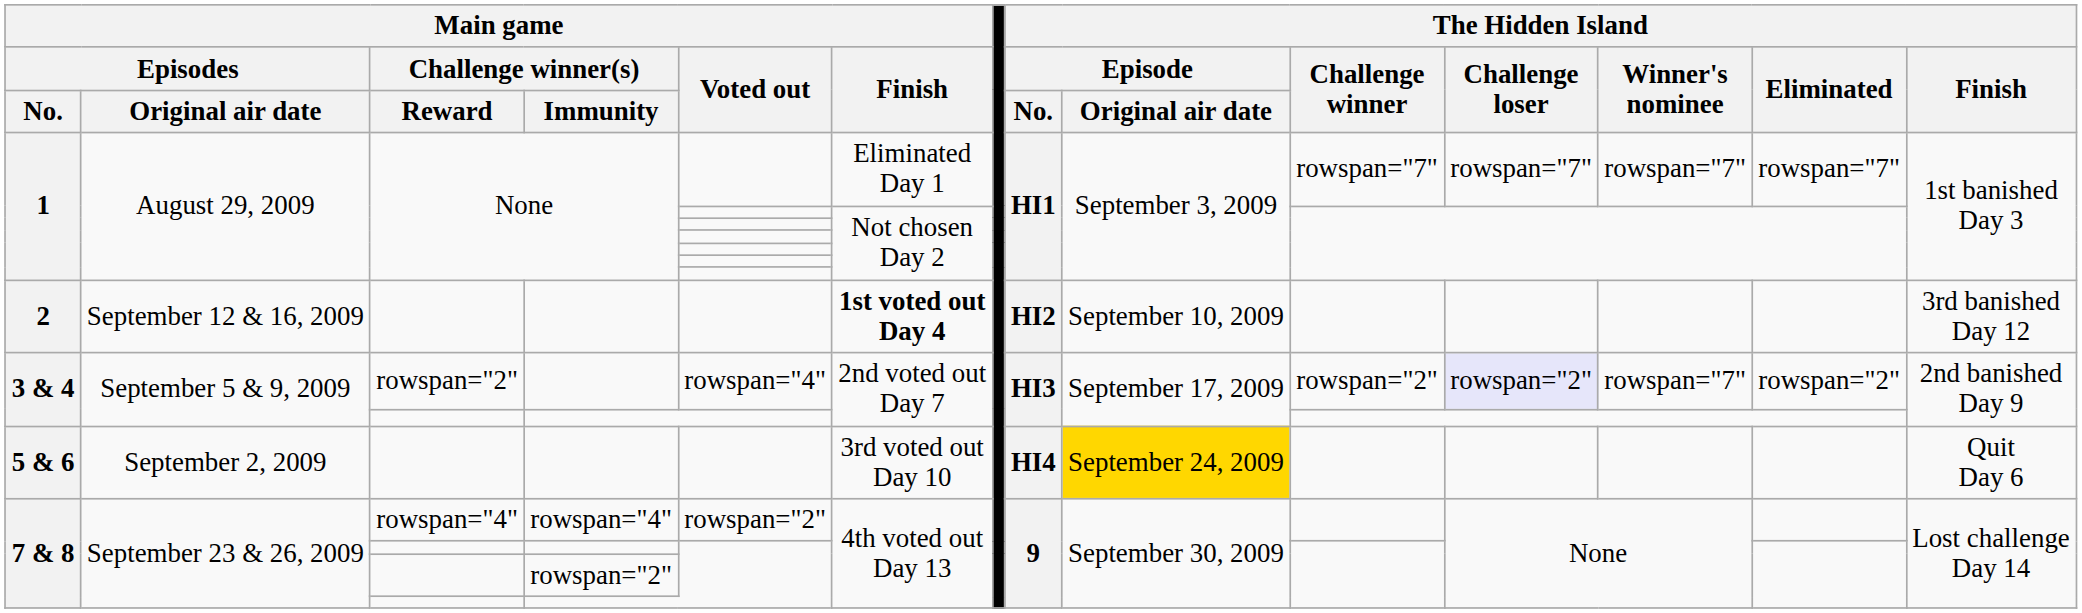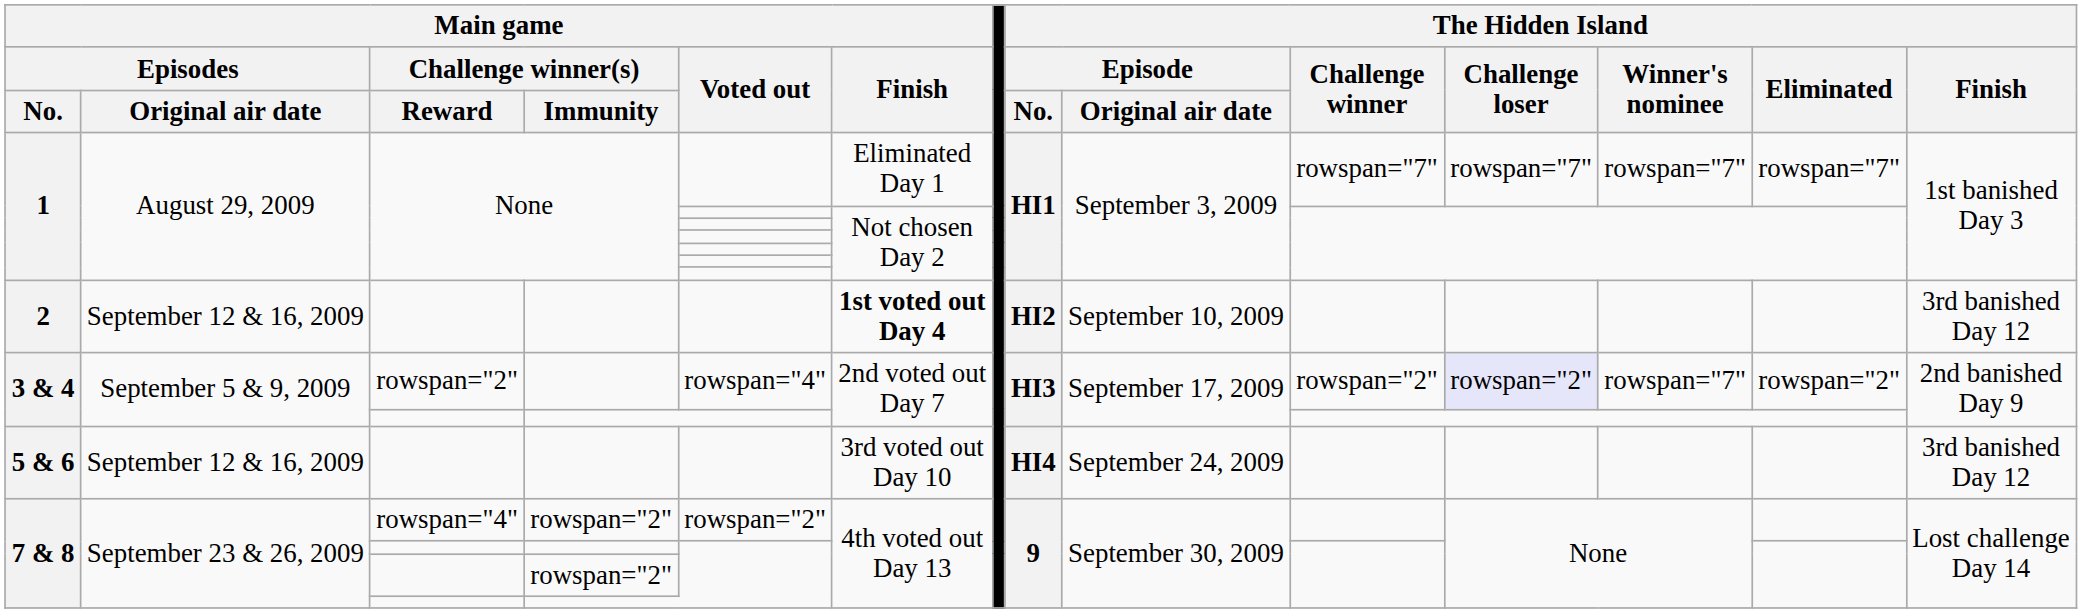5 & 6 | Main game / Episodes / Original air date: September 2, 2009 -> September 12 & 16, 2009
5 & 6 | The Hidden Island / Episode / Original air date: gold background -> no background
5 & 6 | The Hidden Island / Finish: Quit Day 6 -> 3rd banished Day 12
7 & 8 / rowspan="4" | Main game / Challenge winner(s) / Immunity: rowspan="4" -> rowspan="2"
